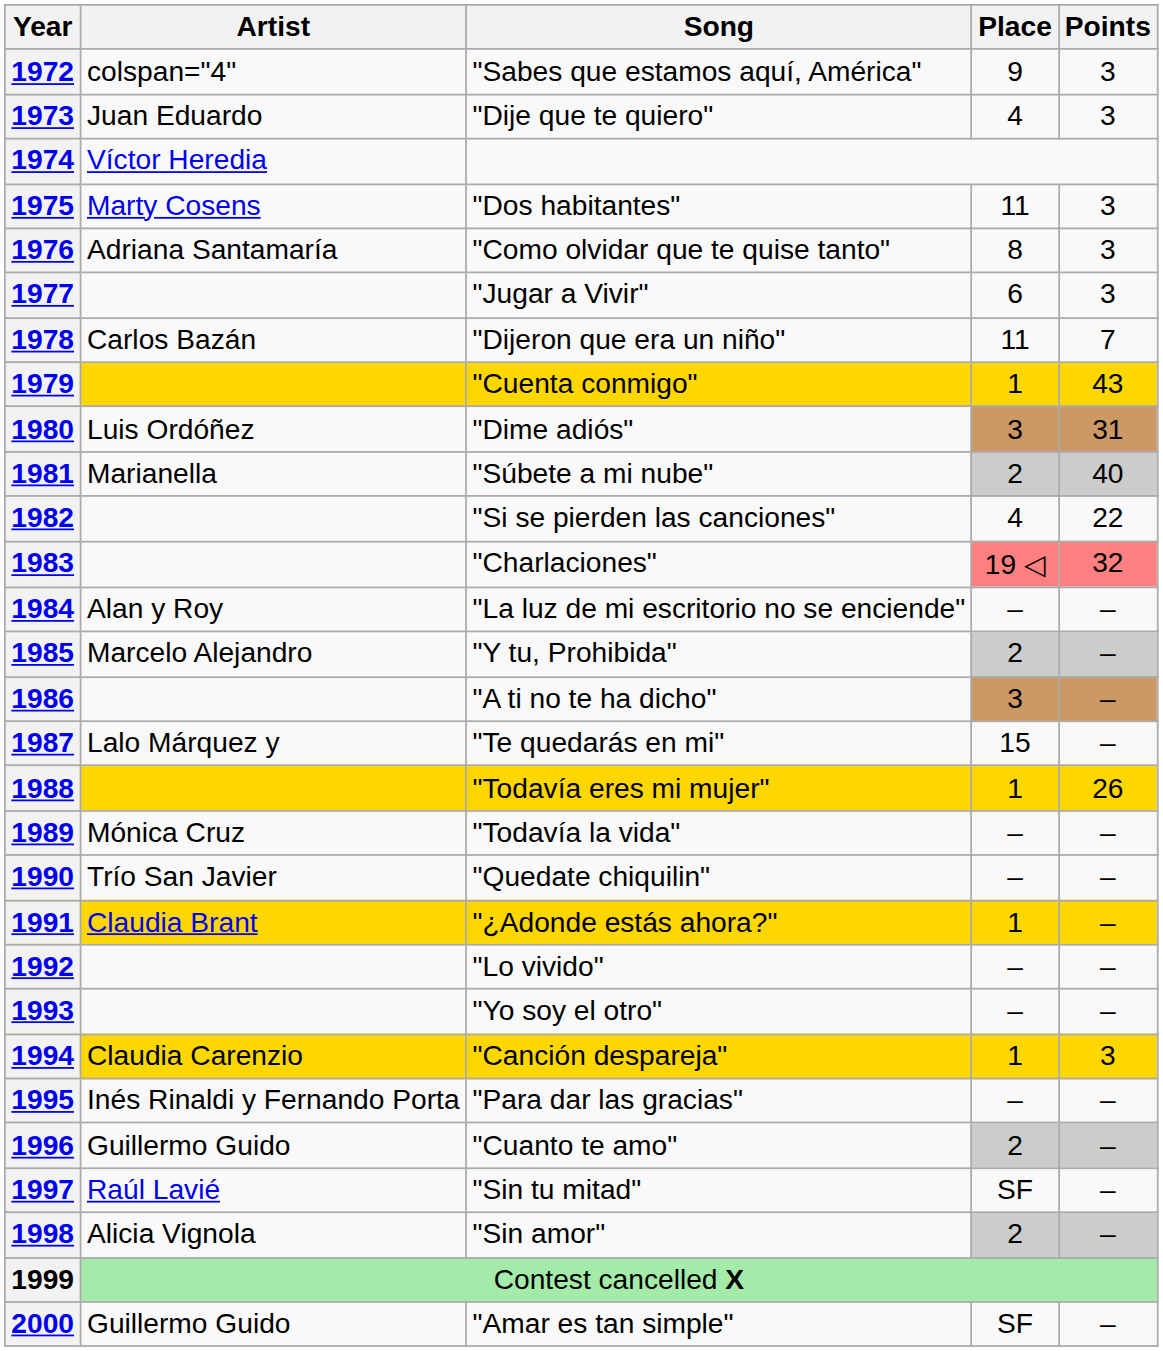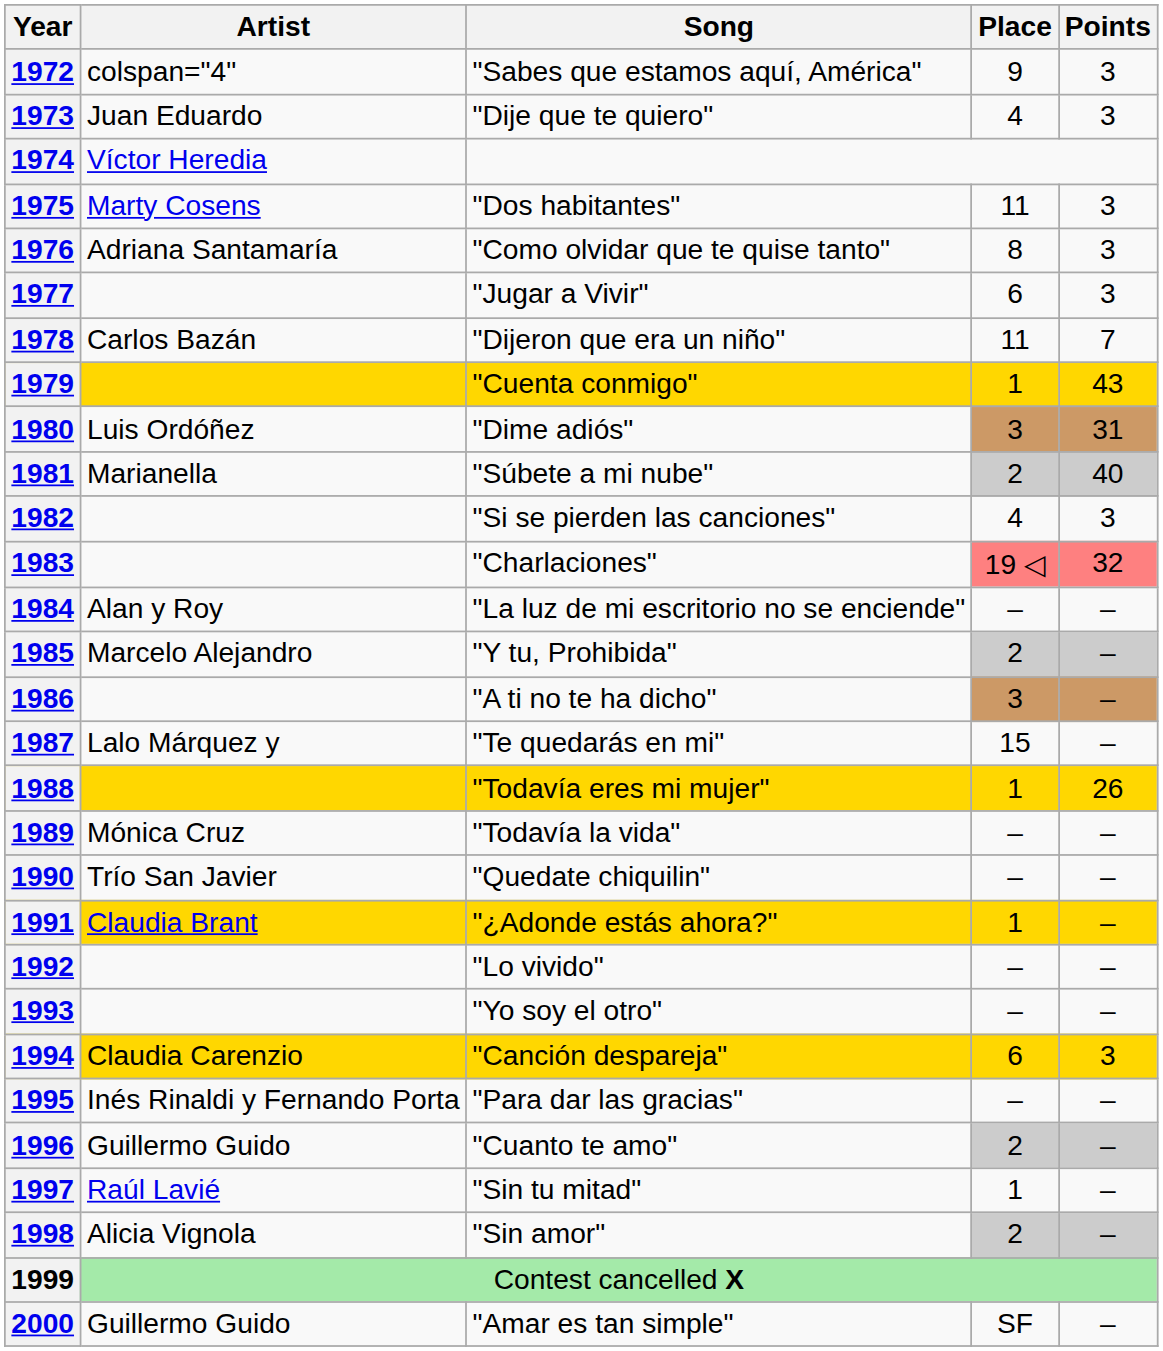1982 | Points: 22 -> 3
1994 | Place: 1 -> 6
1997 | Place: SF -> 1
